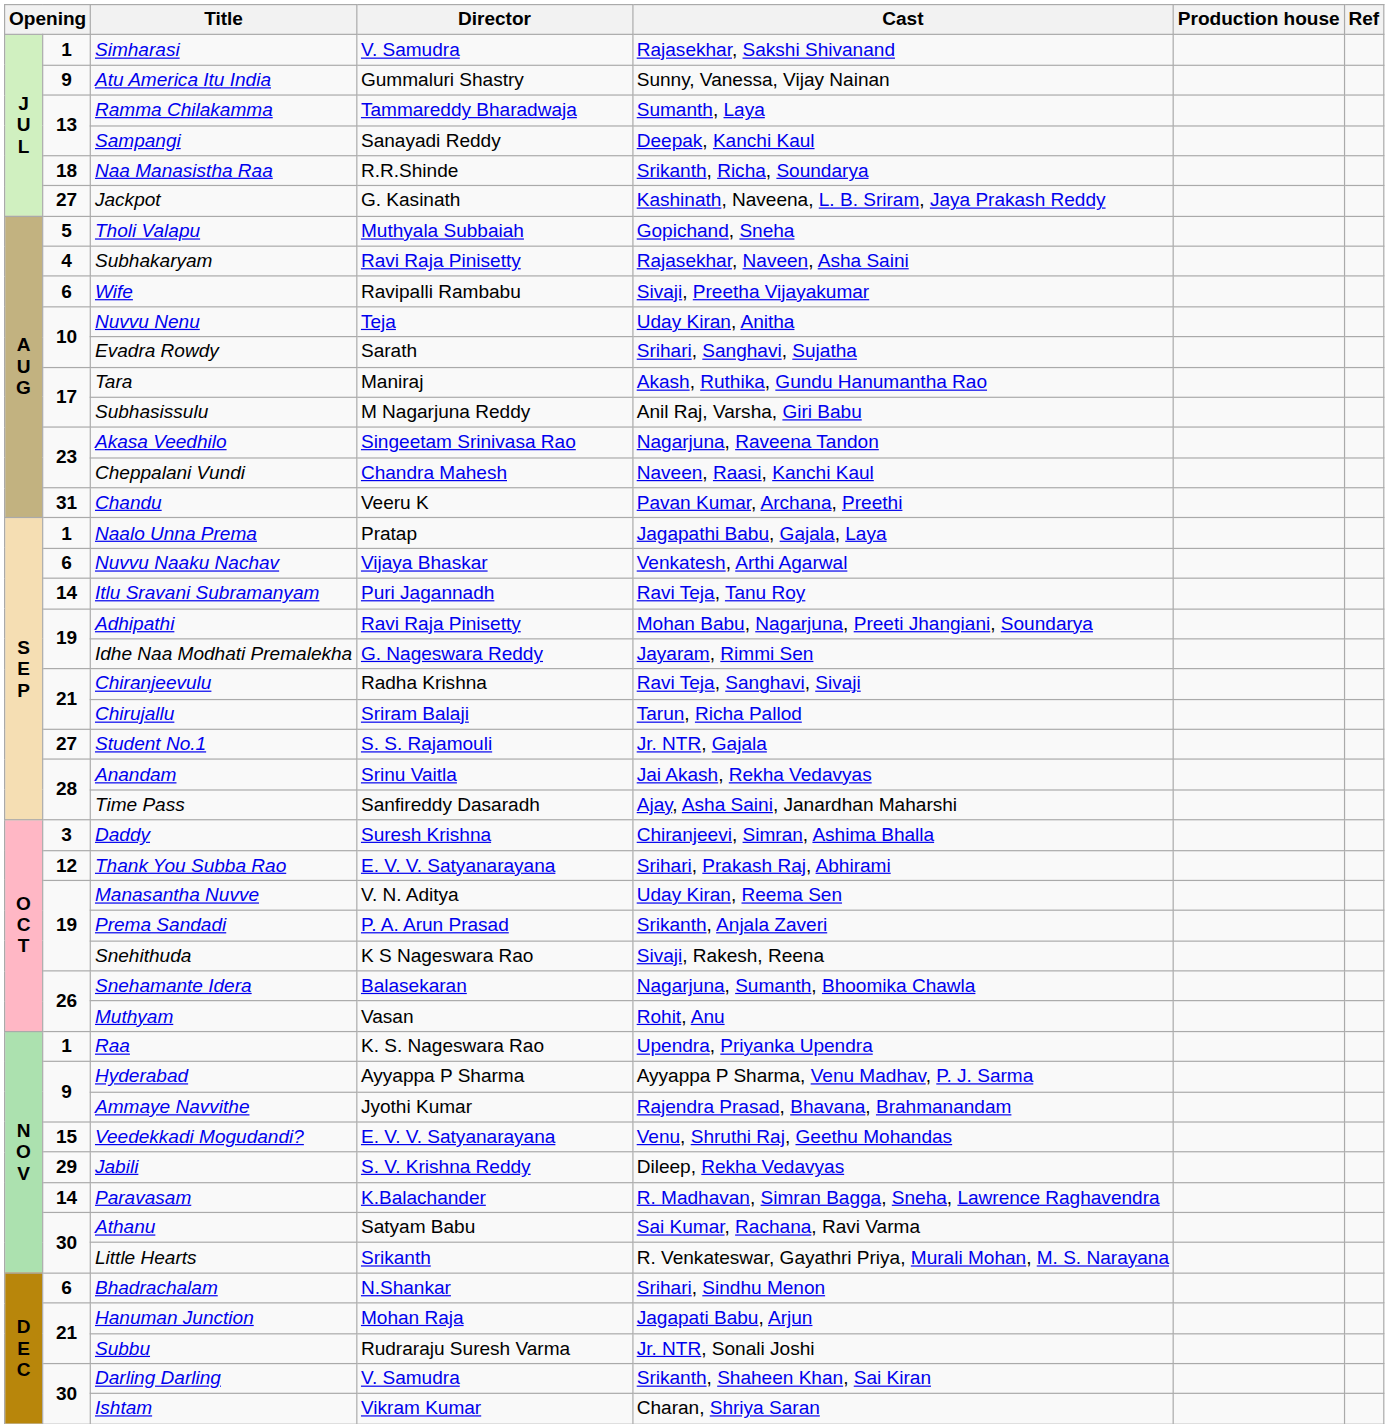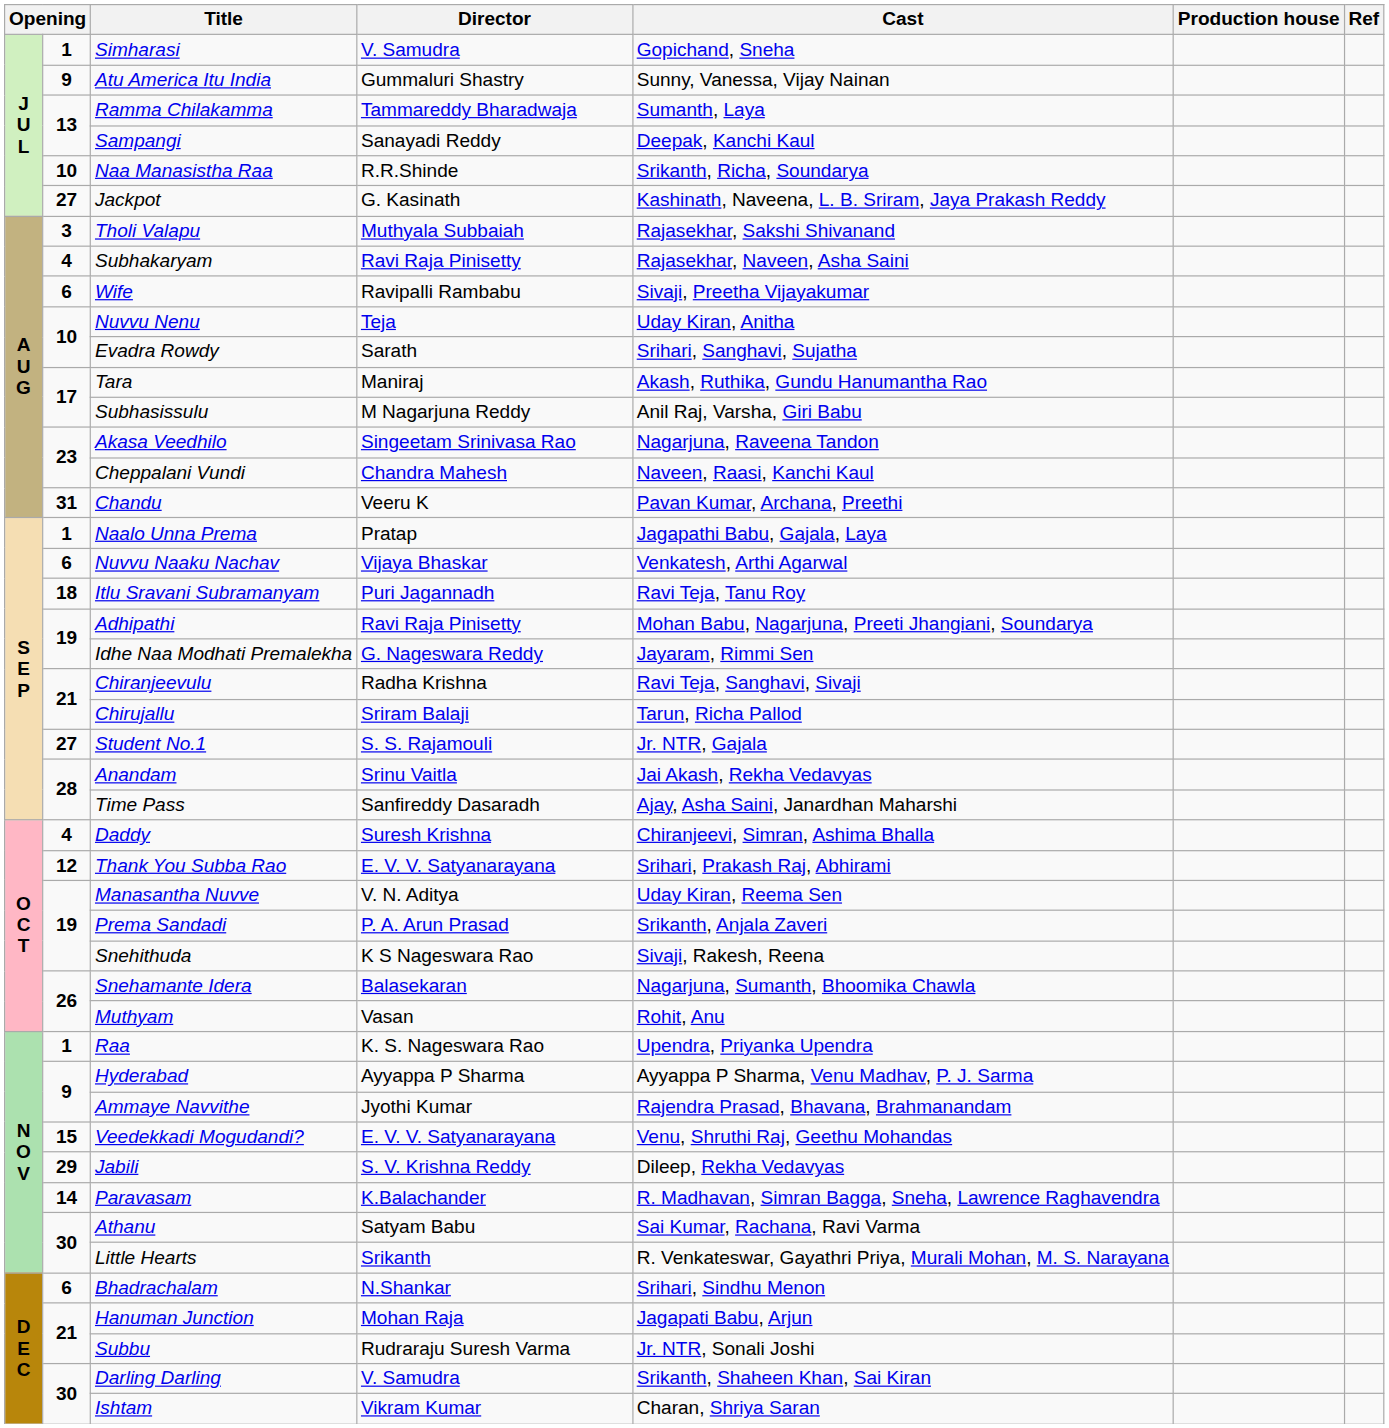Simharasi | Cast: Rajasekhar, Sakshi Shivanand -> Gopichand, Sneha
Naa Manasistha Raa | column 2: 18 -> 10
Tholi Valapu | column 2: 5 -> 3
Tholi Valapu | Cast: Gopichand, Sneha -> Rajasekhar, Sakshi Shivanand
Itlu Sravani Subramanyam | column 2: 14 -> 18
Daddy | column 2: 3 -> 4
